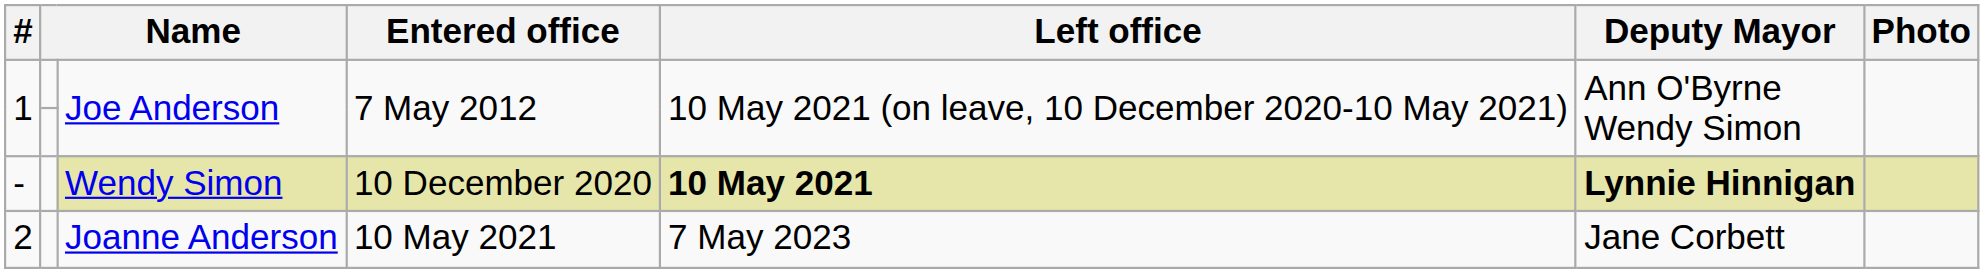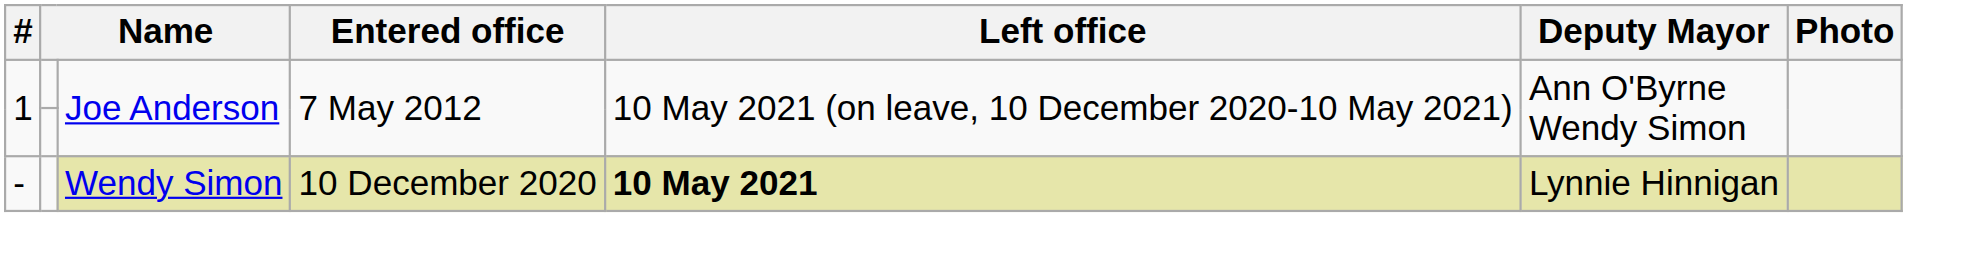- | Deputy Mayor: bold -> normal
- row: 2 | Joanne Anderson | 10 May 2021 | 7 May 2023 | Jane Corbett
